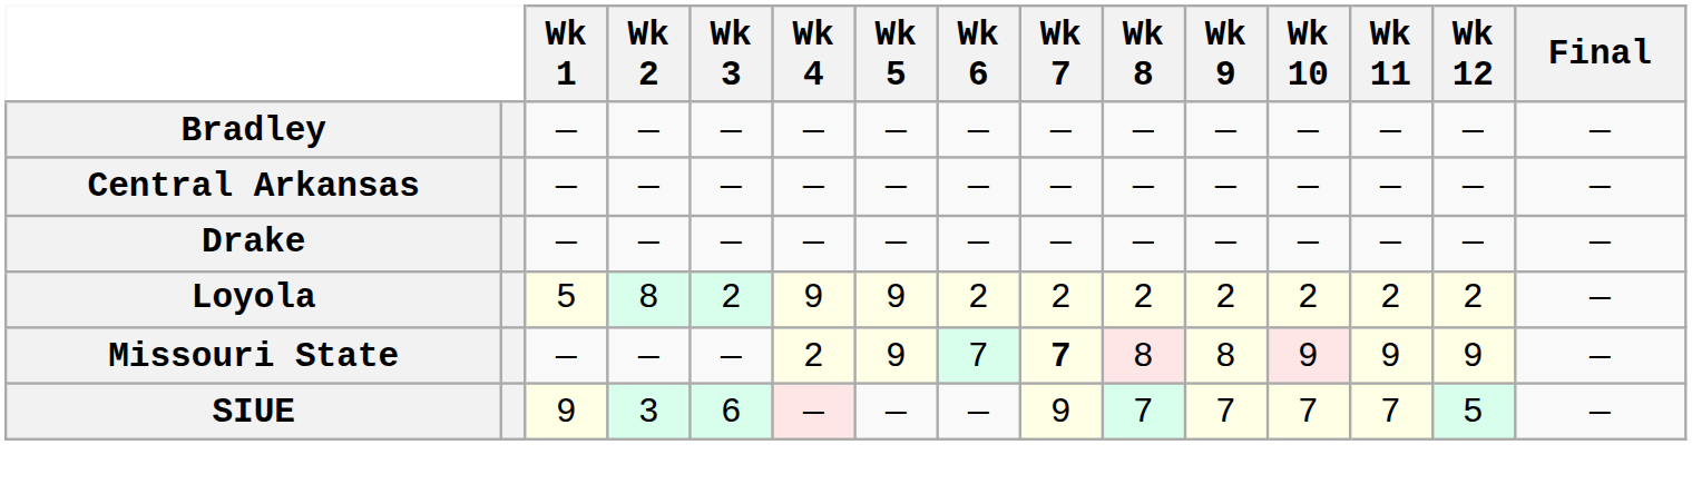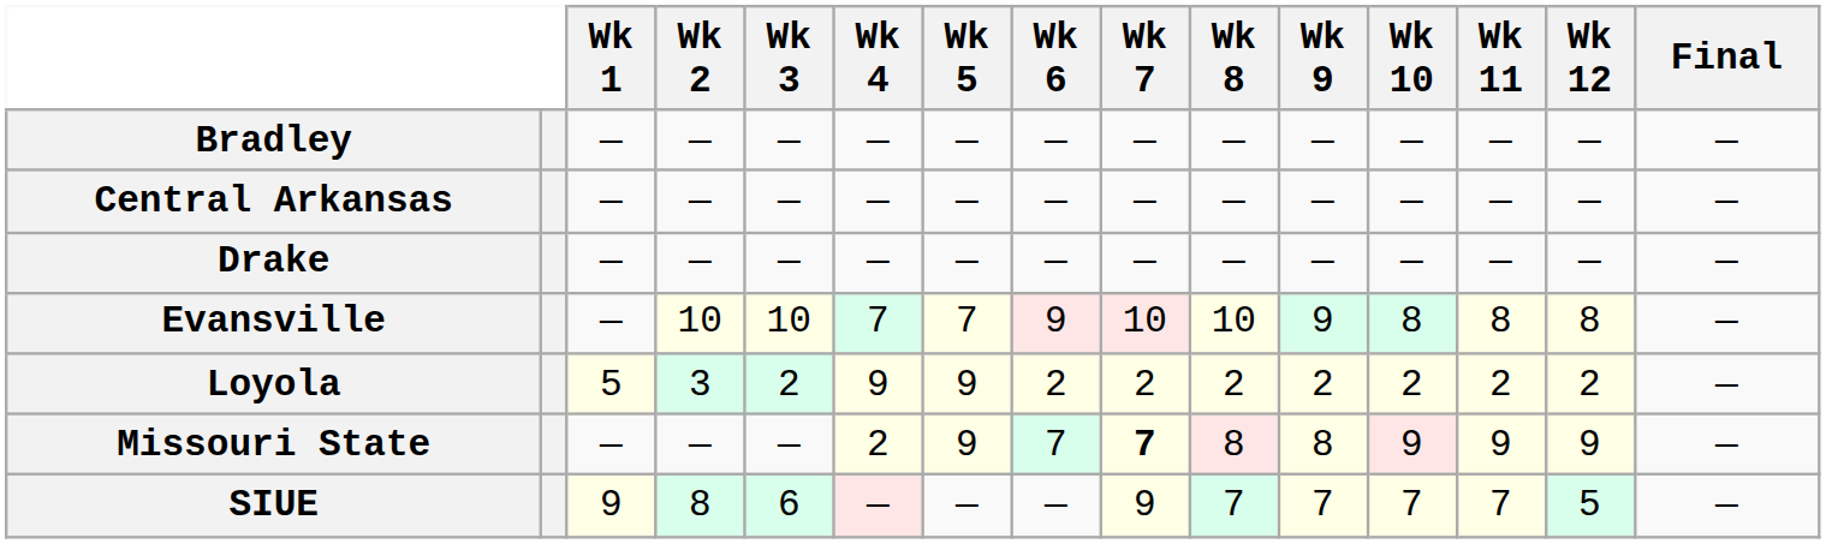+ row: Evansville | — | 10 | 10 | 7 | 7 | 9 | 10 | 10 | 9 | 8 | 8 | 8 | —
Loyola | Wk 2: 8 -> 3
SIUE | Wk 2: 3 -> 8
